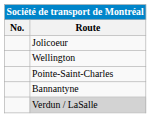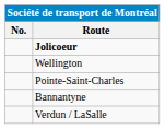Jolicoeur | Route: normal -> bold
Verdun / LaSalle | Route: lightgrey background -> no background
